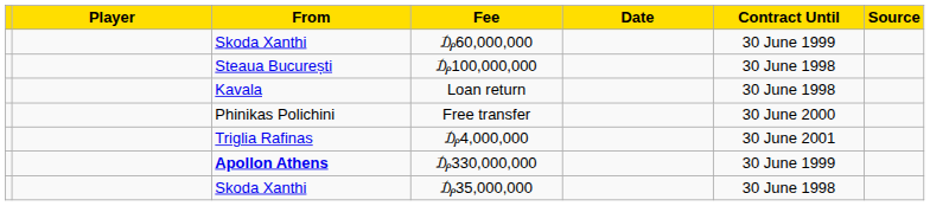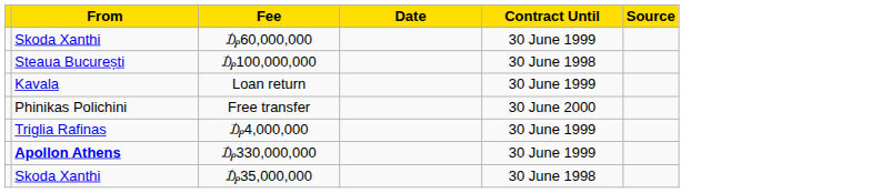- column: Player
Loan return | Contract Until: 30 June 1998 -> 30 June 1999
₯4,000,000 | Contract Until: 30 June 2001 -> 30 June 1999
